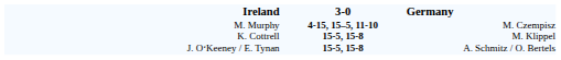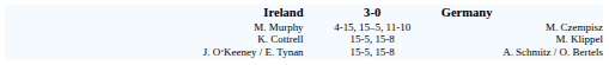M. Murphy K. Cottrell J. O‘Keeney / E. Tynan | column 2: bold -> normal
